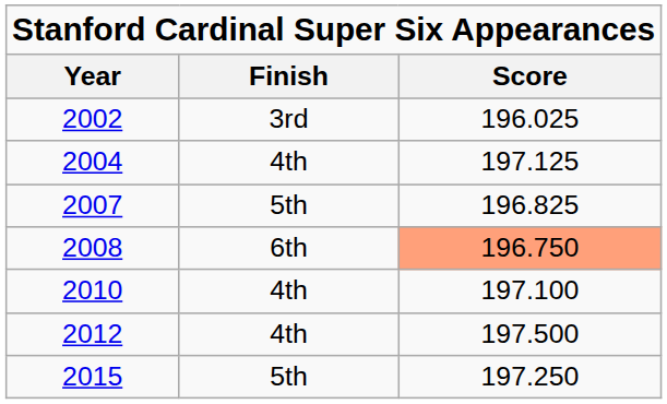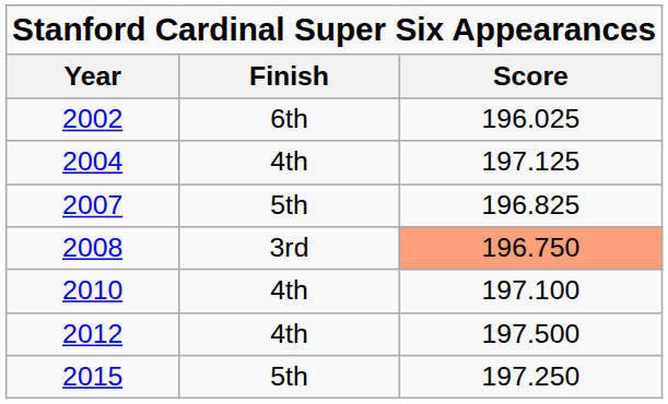2002 | column 2: 3rd -> 6th
2008 | column 2: 6th -> 3rd
